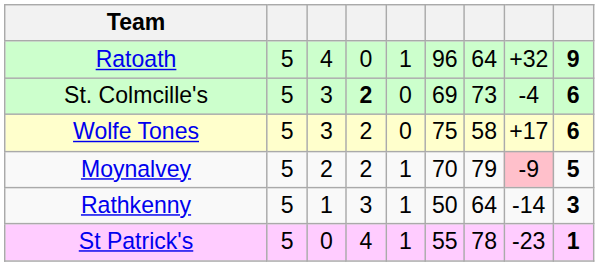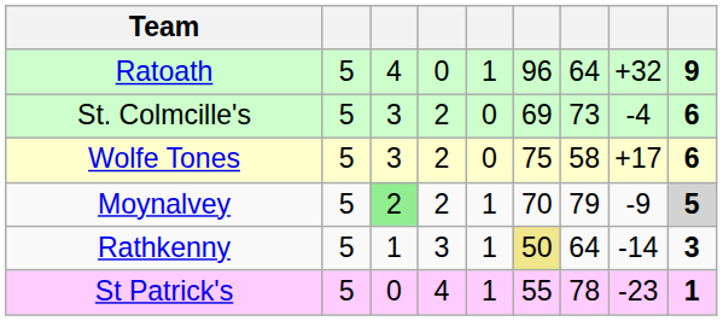St. Colmcille's | column 4: bold -> normal
Moynalvey | column 3: no background -> lightgreen background
Moynalvey | column 8: pink background -> no background
Moynalvey | column 9: no background -> lightgrey background
Rathkenny | column 6: no background -> khaki background
